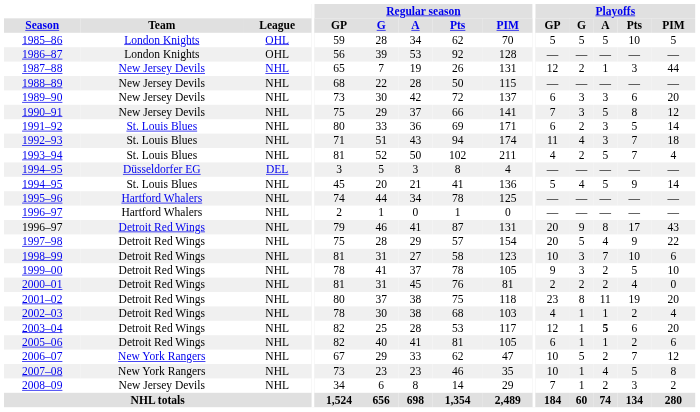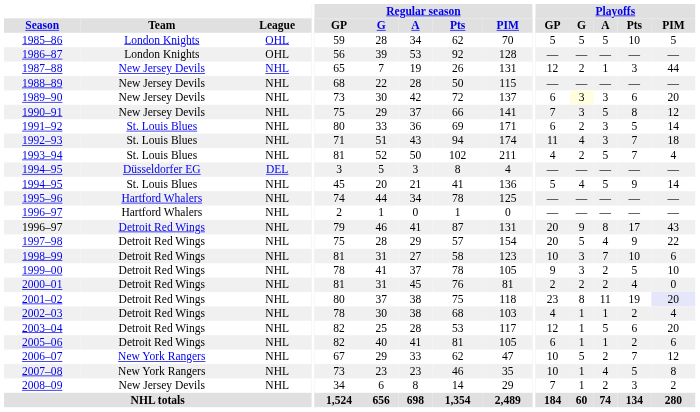1989–90 | Playoffs / G: no background -> lightyellow background
2001–02 | Playoffs / PIM: no background -> lavender background
2003–04 | Playoffs / A: bold -> normal
